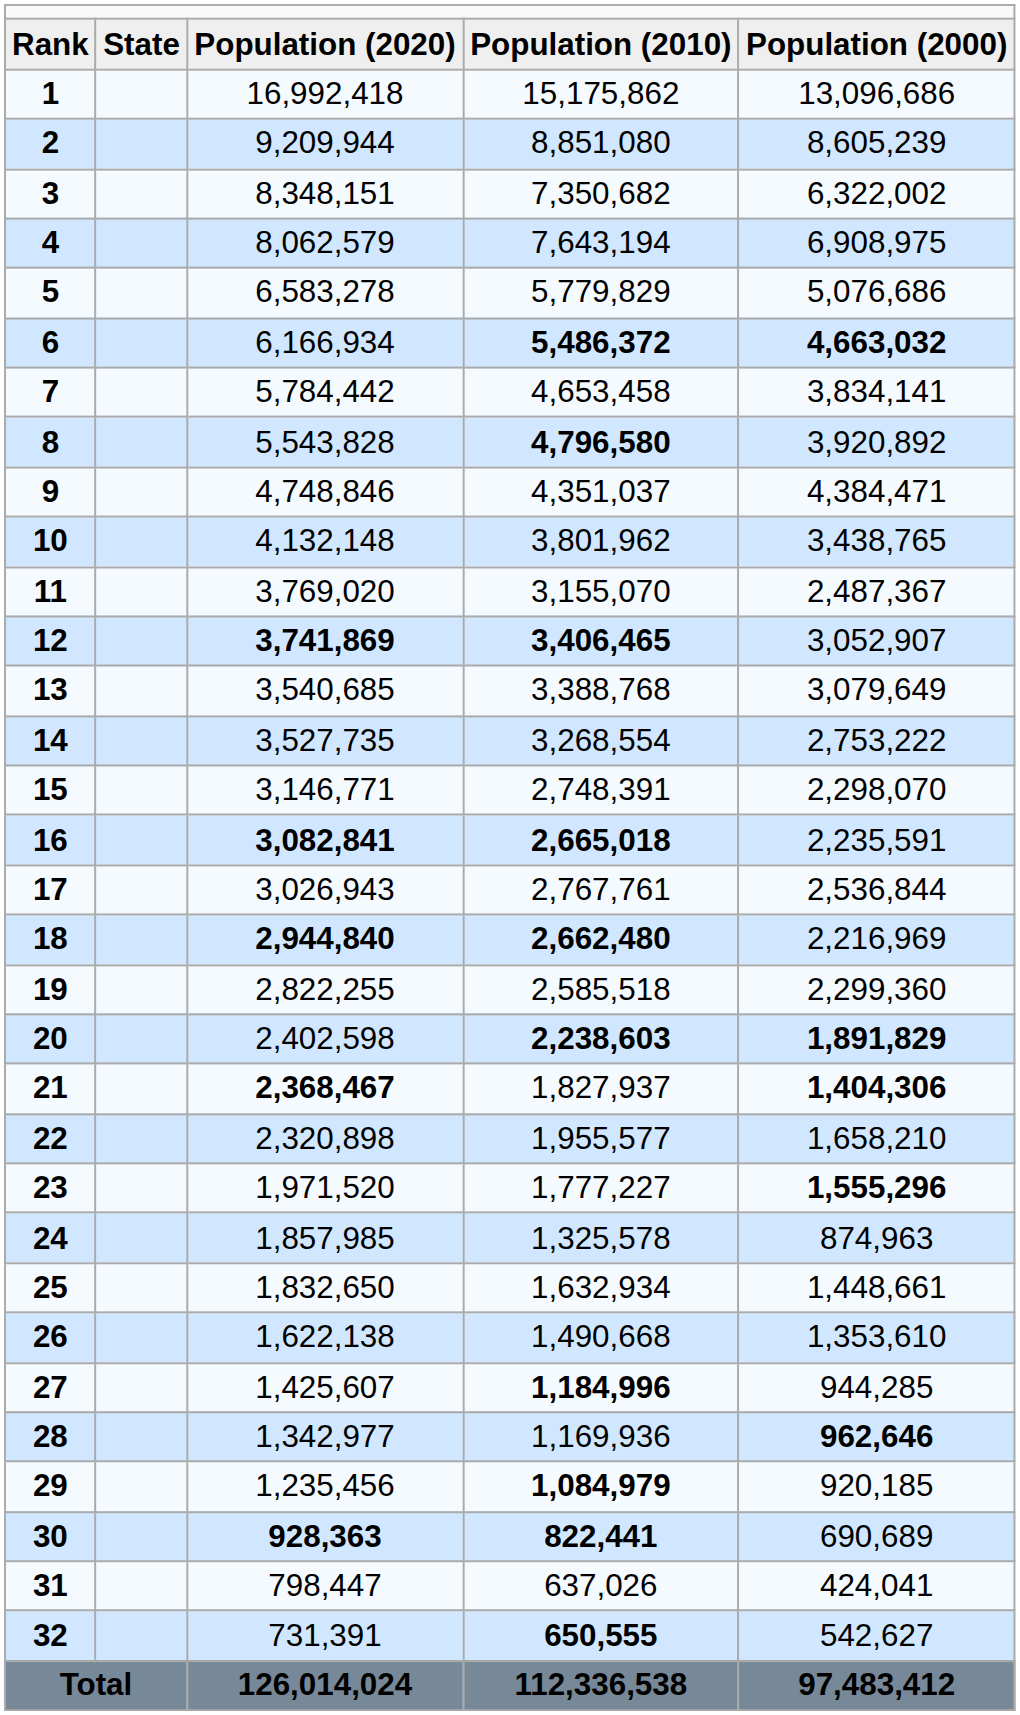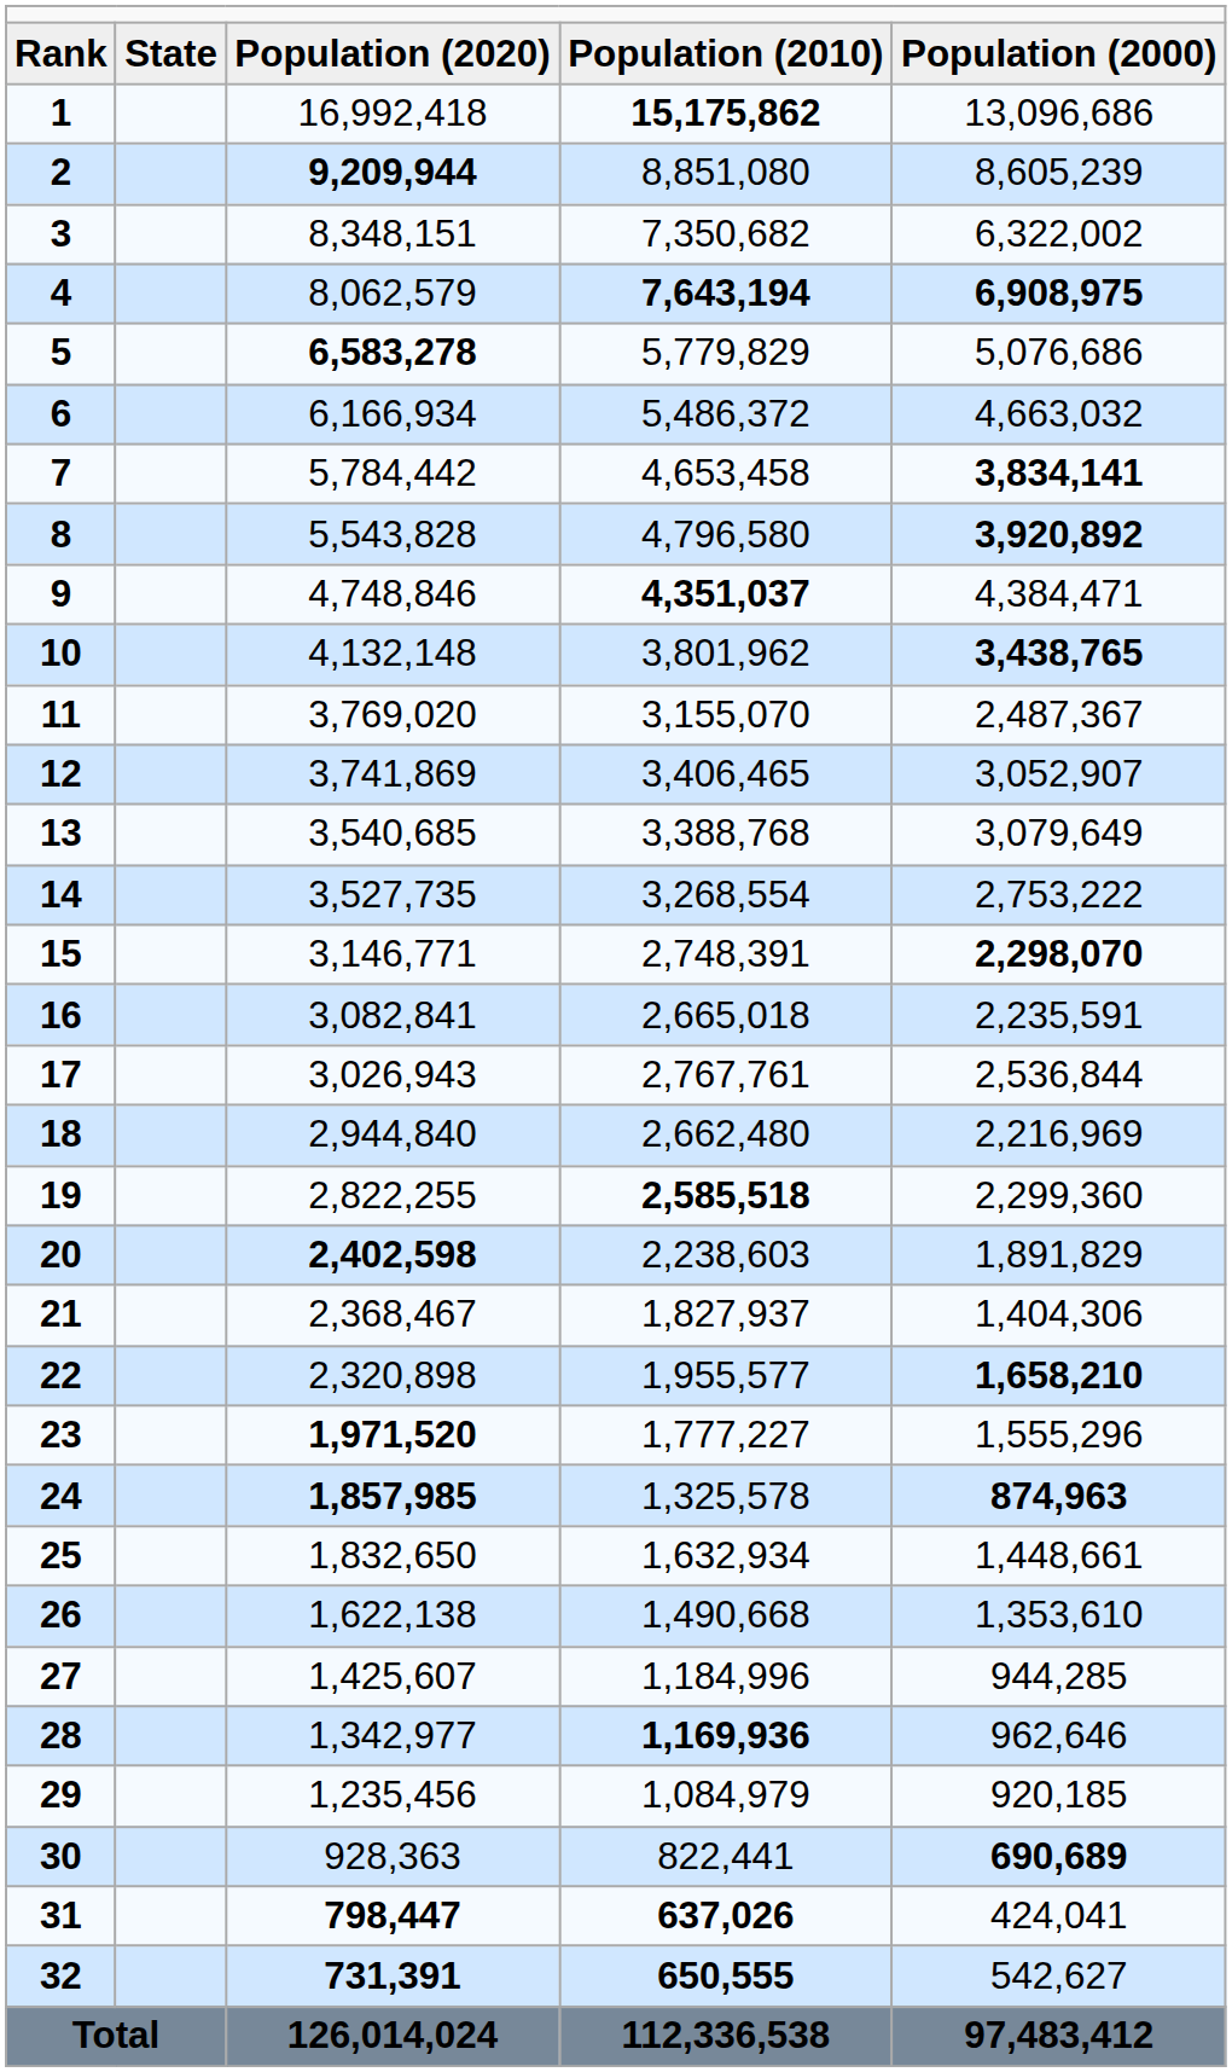1 | column 4: normal -> bold
2 | column 3: normal -> bold
4 | column 4: normal -> bold
4 | column 5: normal -> bold
5 | column 3: normal -> bold
6 | column 4: bold -> normal
6 | column 5: bold -> normal
7 | column 5: normal -> bold
8 | column 4: bold -> normal
8 | column 5: normal -> bold
9 | column 4: normal -> bold
10 | column 5: normal -> bold
12 | column 3: bold -> normal
12 | column 4: bold -> normal
15 | column 5: normal -> bold
16 | column 3: bold -> normal
16 | column 4: bold -> normal
18 | column 3: bold -> normal
18 | column 4: bold -> normal
19 | column 4: normal -> bold
20 | column 3: normal -> bold
20 | column 4: bold -> normal
20 | column 5: bold -> normal
21 | column 3: bold -> normal
21 | column 5: bold -> normal
22 | column 5: normal -> bold
23 | column 3: normal -> bold
23 | column 5: bold -> normal
24 | column 3: normal -> bold
24 | column 5: normal -> bold
27 | column 4: bold -> normal
28 | column 4: normal -> bold
28 | column 5: bold -> normal
29 | column 4: bold -> normal
30 | column 3: bold -> normal
30 | column 4: bold -> normal
30 | column 5: normal -> bold
31 | column 3: normal -> bold
31 | column 4: normal -> bold
32 | column 3: normal -> bold
